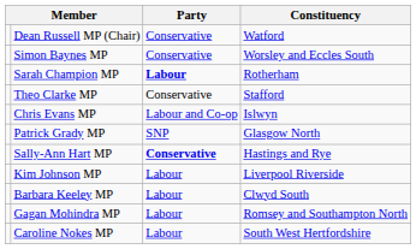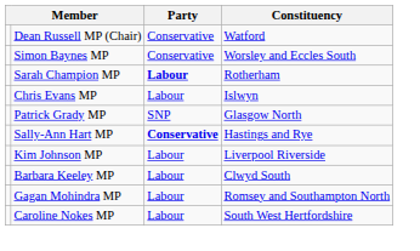- row: Theo Clarke MP | Conservative | Stafford
Chris Evans MP | Party: Labour and Co-op -> Labour
